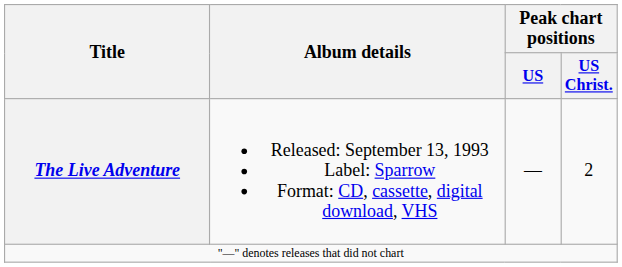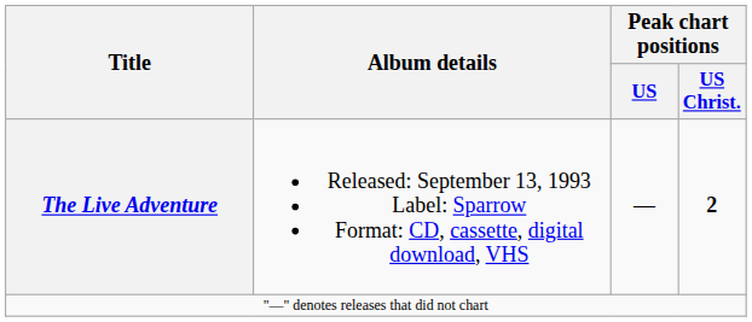The Live Adventure | Peak chart positions / US Christ.: normal -> bold
